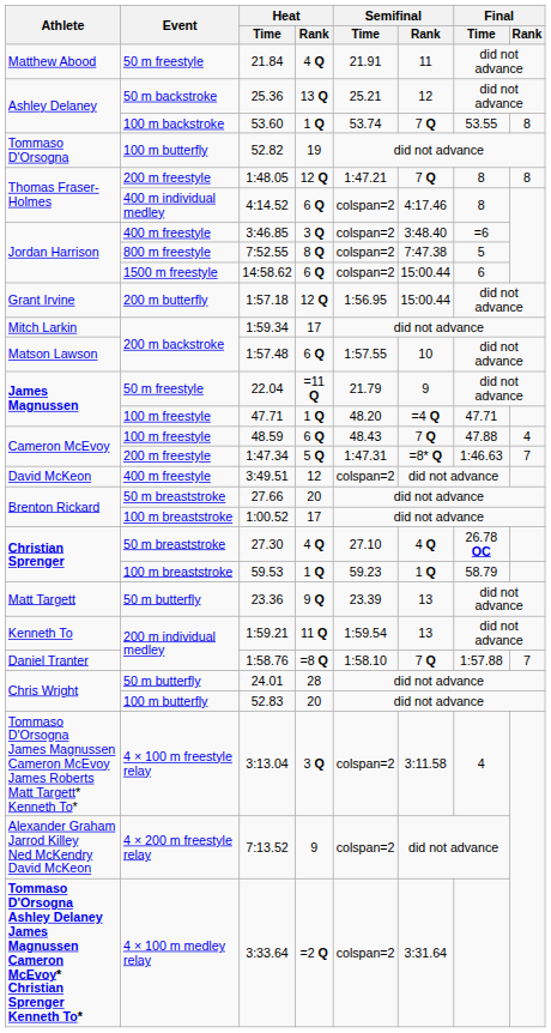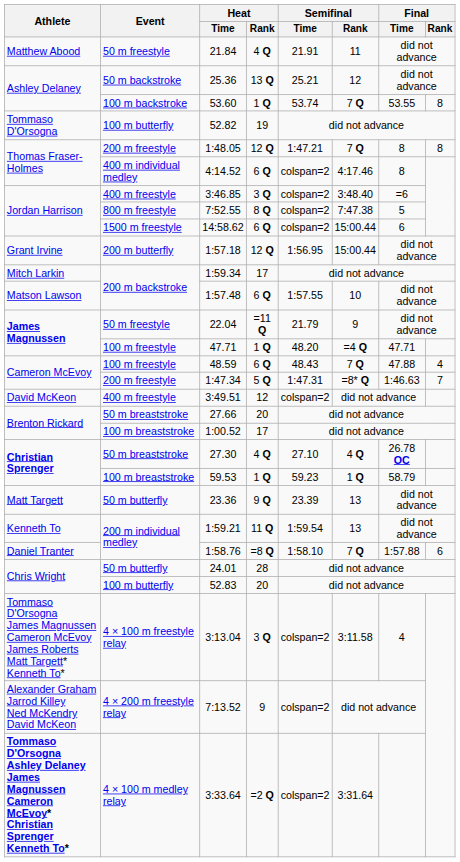1:58.76 | Final / Rank: 7 -> 6
